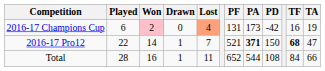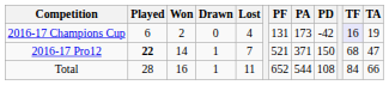2016-17 Champions Cup | Won: pink background -> no background
2016-17 Champions Cup | Lost: lightsalmon background -> no background
2016-17 Champions Cup | TF: no background -> lavender background
2016-17 Pro12 | Played: normal -> bold
2016-17 Pro12 | PA: bold -> normal
2016-17 Pro12 | TF: bold -> normal
